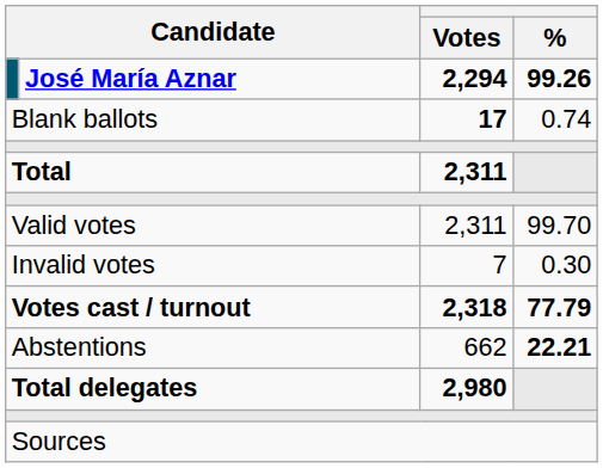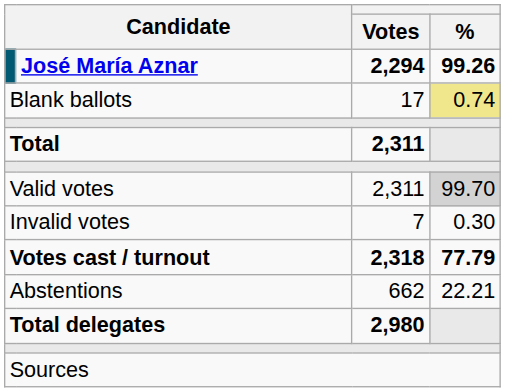Blank ballots | Votes: bold -> normal
Blank ballots | %: no background -> khaki background
Valid votes | %: no background -> lightgrey background
Abstentions | %: bold -> normal
